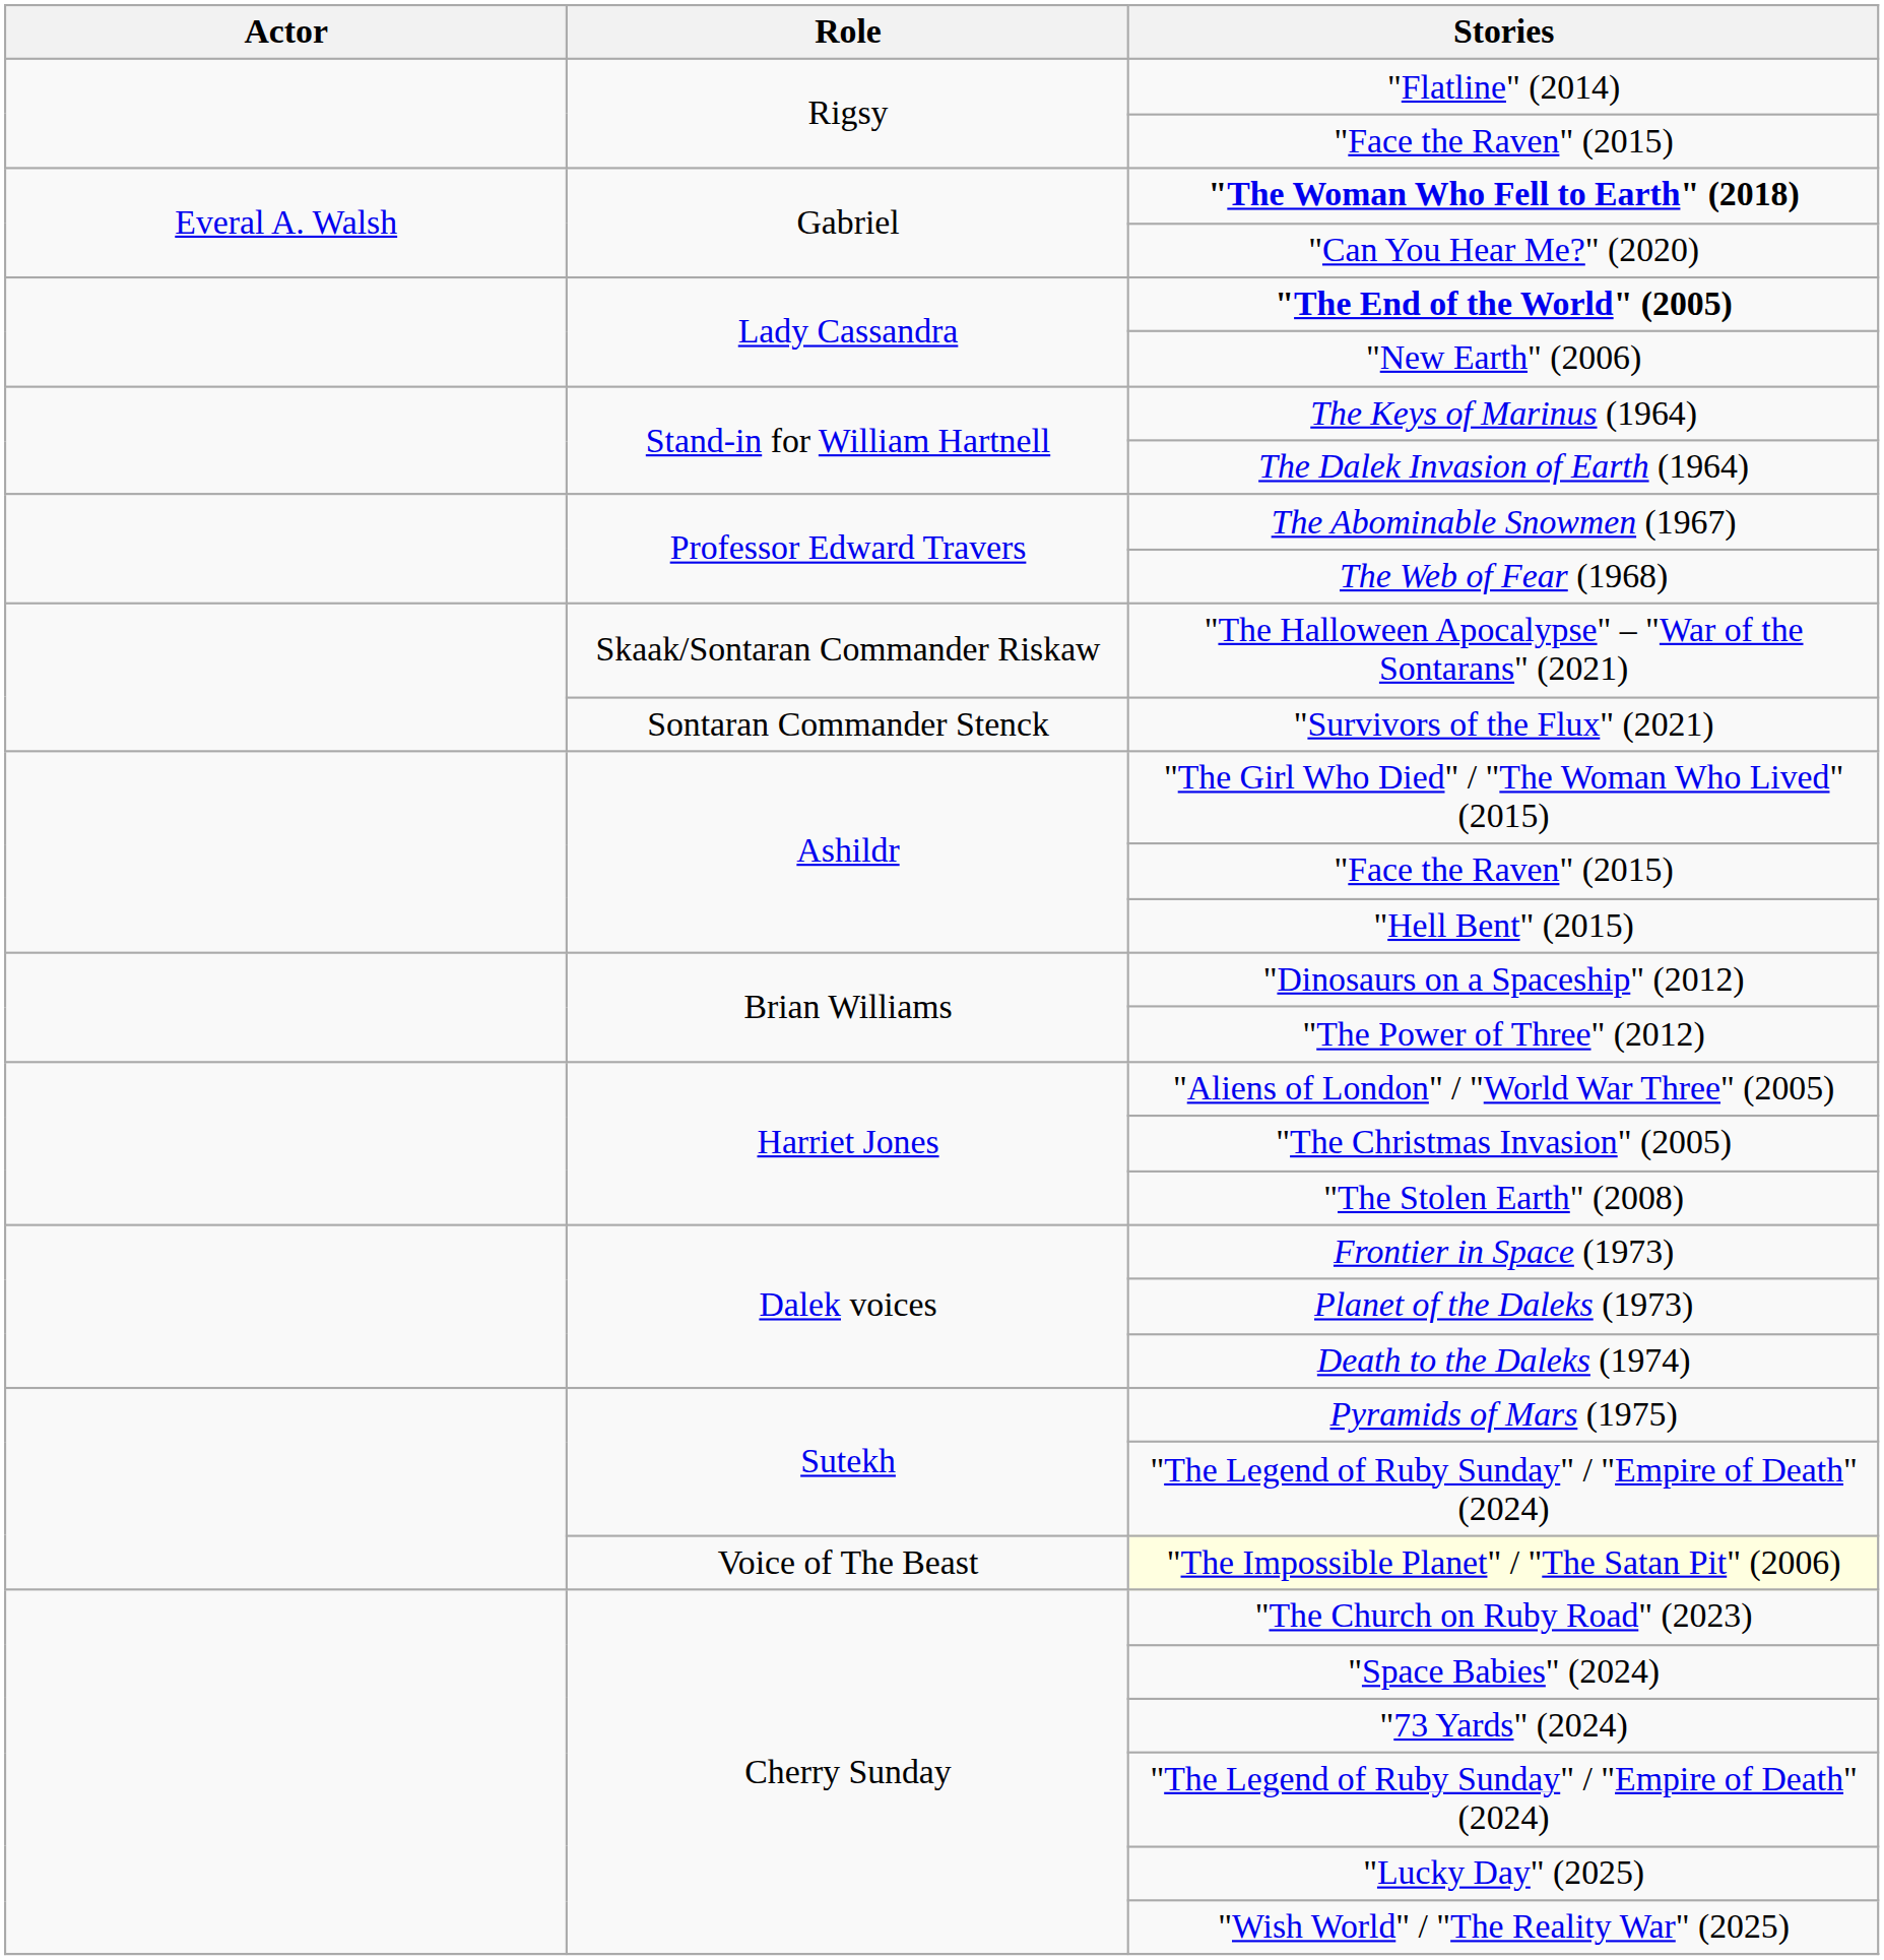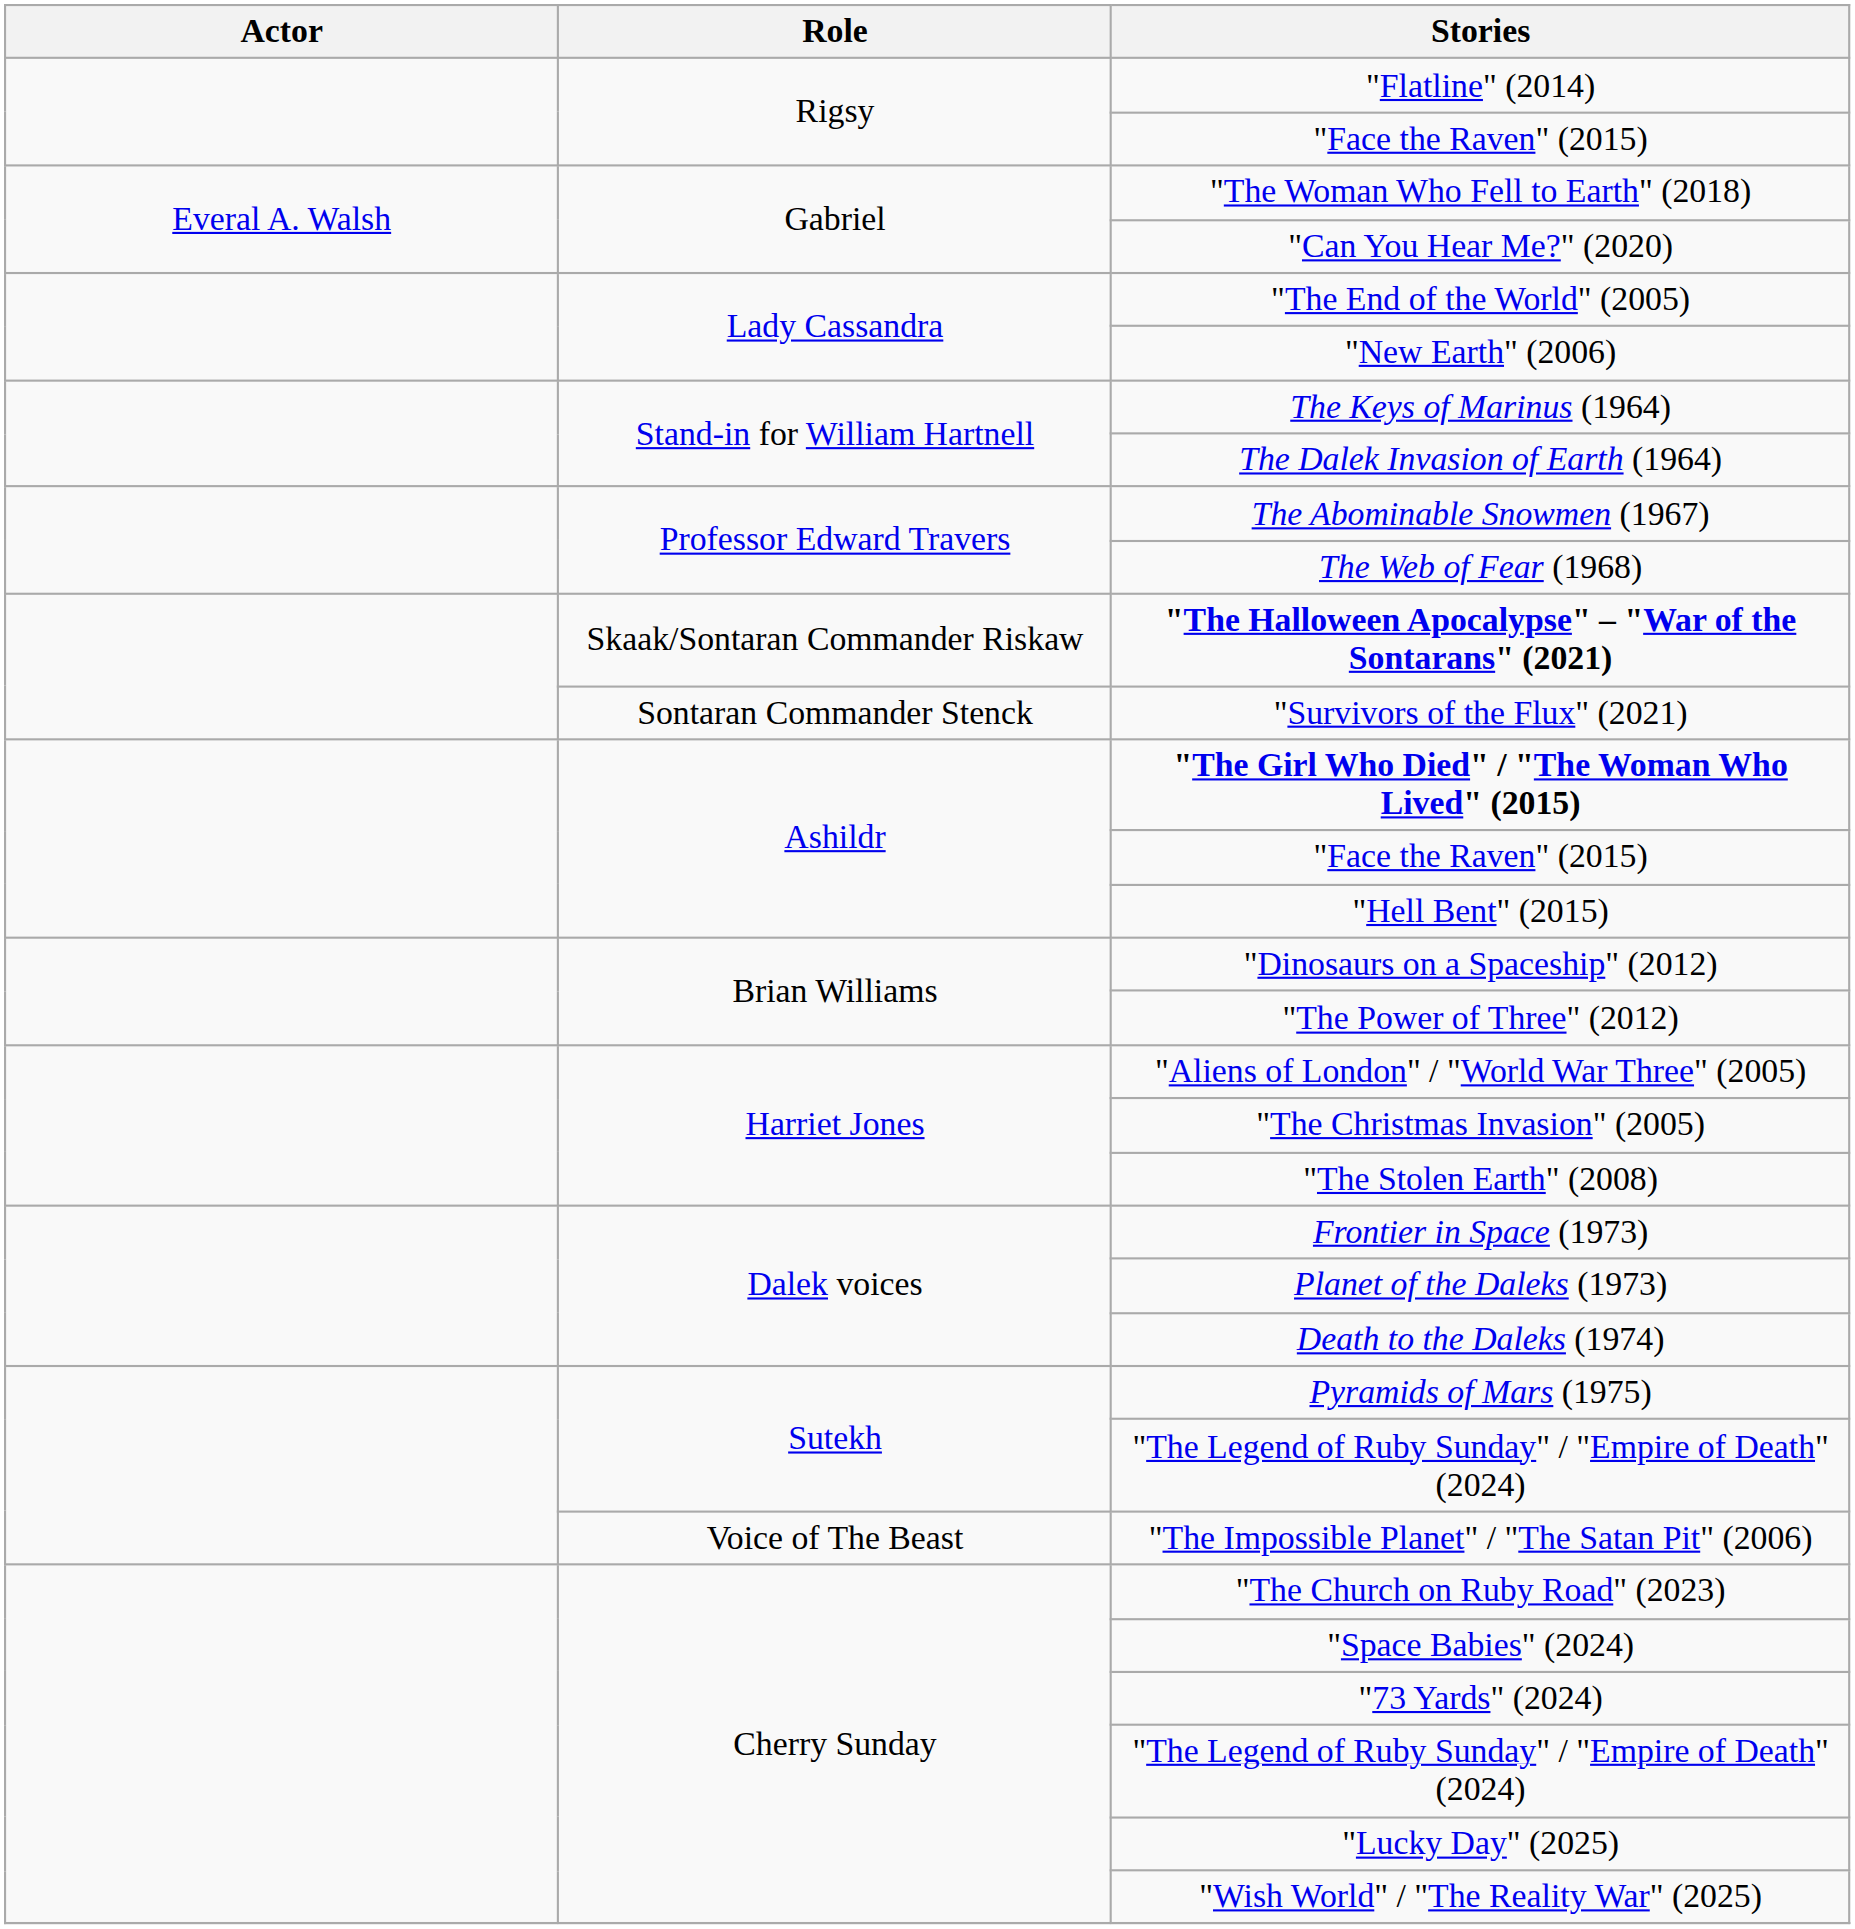"The Woman Who Fell to Earth" (2018) | Stories: bold -> normal
"The End of the World" (2005) | Stories: bold -> normal
"The Halloween Apocalypse" – "War of the Sontarans" (2021) | Stories: normal -> bold
"The Girl Who Died" / "The Woman Who Lived" (2015) | Stories: normal -> bold
"The Impossible Planet" / "The Satan Pit" (2006) | Stories: lightyellow background -> no background
